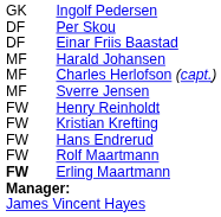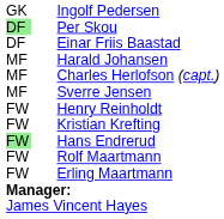Per Skou | column 1: no background -> lightgreen background
Hans Endrerud | column 1: no background -> lightgreen background
Erling Maartmann | column 1: bold -> normal
